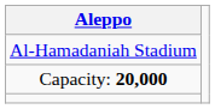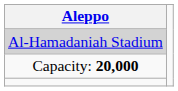Al-Hamadaniah Stadium | Aleppo: no background -> lightgrey background
